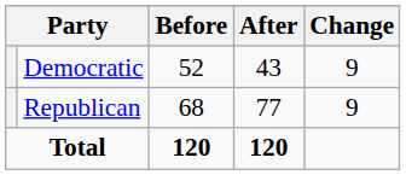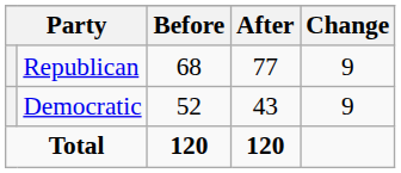rows swapped: Republican <-> Democratic
